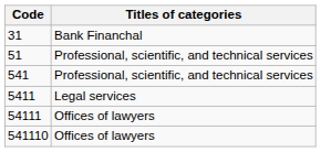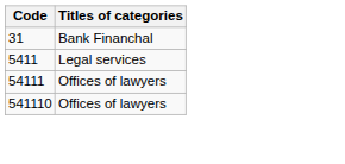- row: 51 | Professional, scientific, and technical services
- row: 541 | Professional, scientific, and technical services
